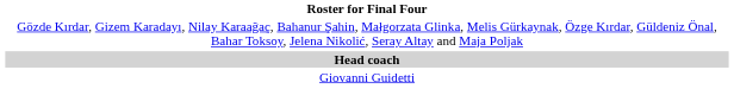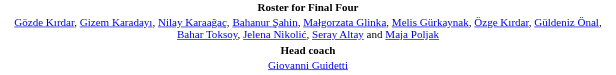row 3 | column 1: lightgrey background -> no background
